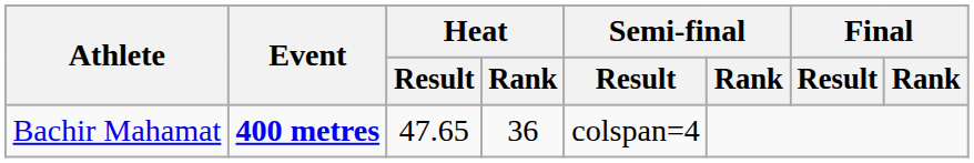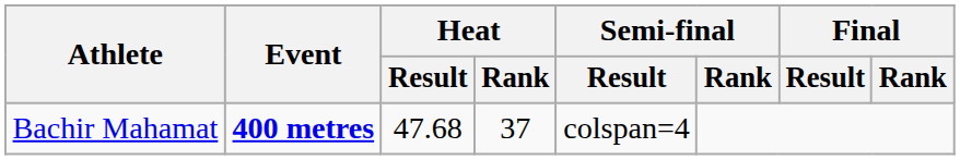Bachir Mahamat | Heat / Result: 47.65 -> 47.68
Bachir Mahamat | Heat / Rank: 36 -> 37
